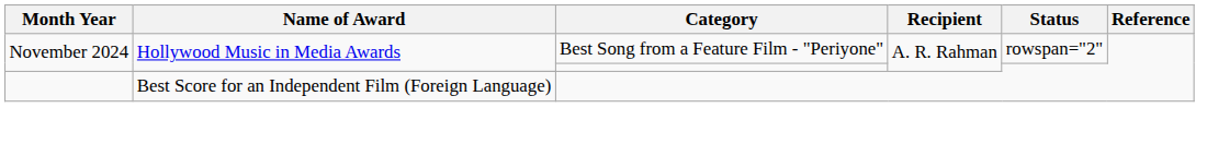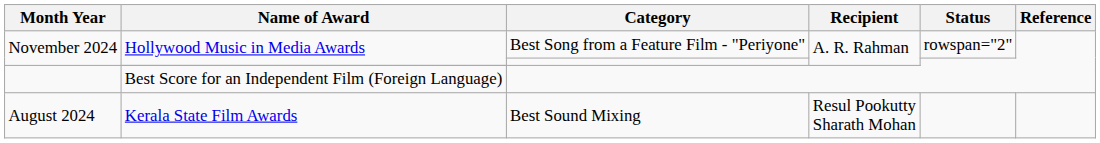+ row: August 2024 | Kerala State Film Awards | Best Sound Mixing | Resul Pookutty Sharath Mohan
